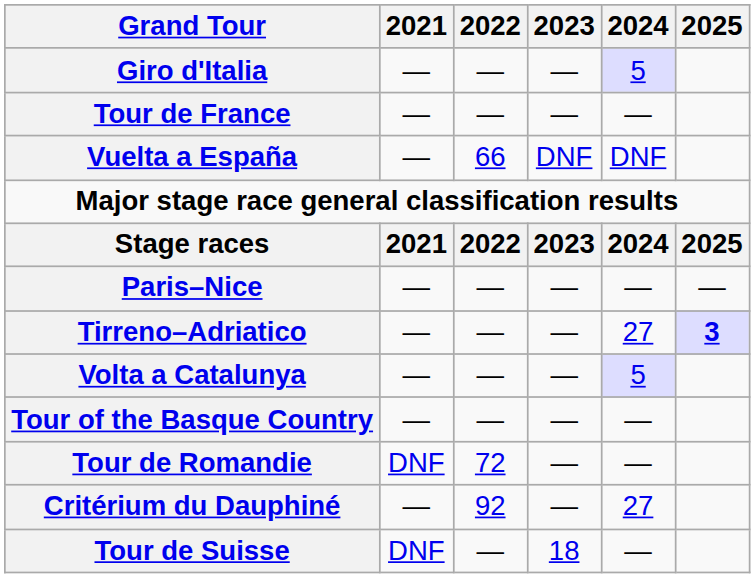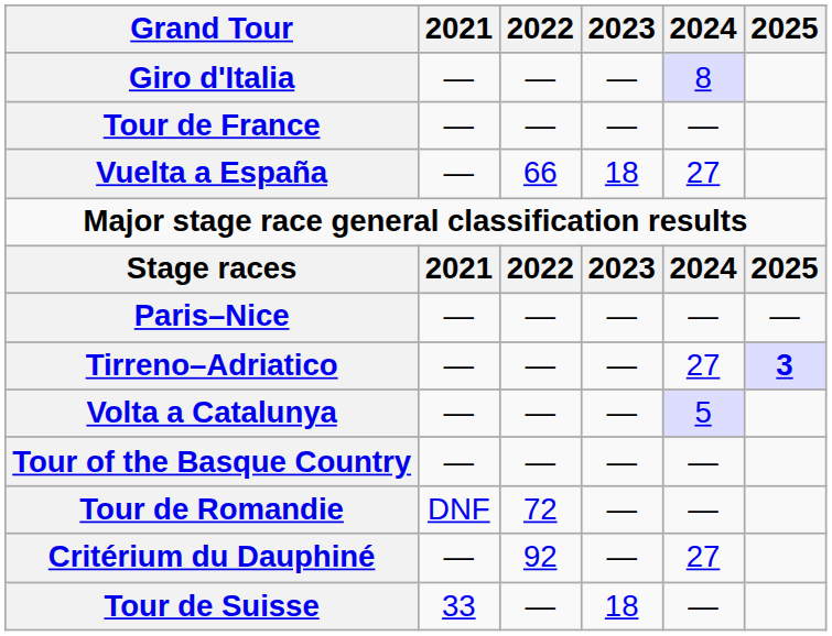Giro d'Italia | 2024: 5 -> 8
Vuelta a España | 2023: DNF -> 18
Vuelta a España | 2024: DNF -> 27
Tour de Suisse | 2021: DNF -> 33
